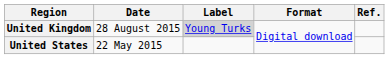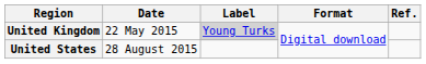United Kingdom | Date: 28 August 2015 -> 22 May 2015
United States | Date: 22 May 2015 -> 28 August 2015
